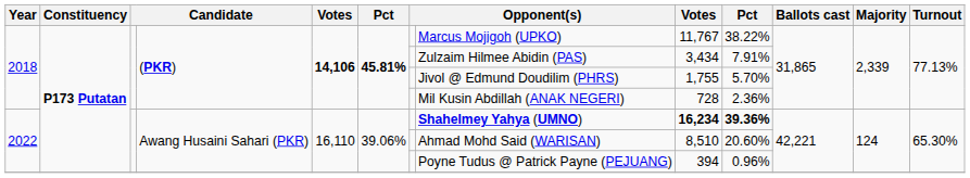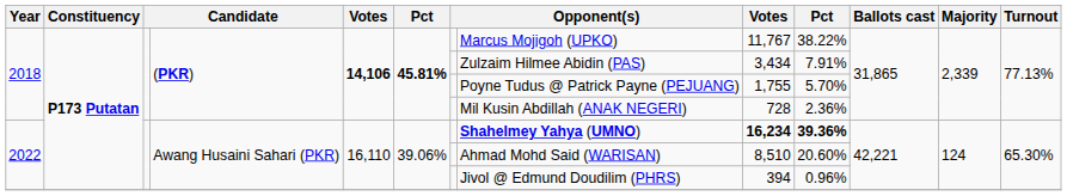row 4 | column 8: Jivol @ Edmund Doudilim (PHRS) -> Poyne Tudus @ Patrick Payne (PEJUANG)
row 8 | column 8: Poyne Tudus @ Patrick Payne (PEJUANG) -> Jivol @ Edmund Doudilim (PHRS)
